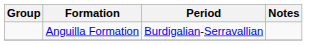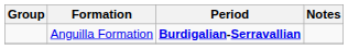Anguilla Formation | Period: normal -> bold
